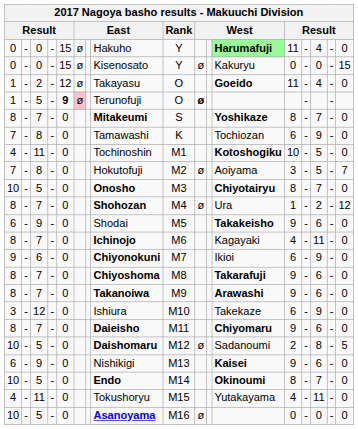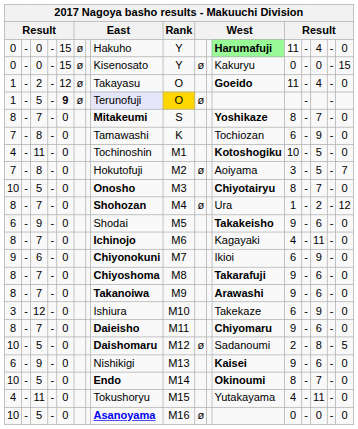1 / 5 | column 6: pink background -> no background
1 / 5 | column 8: no background -> lavender background
1 / 5 | Rank: no background -> gold background
1 / 5 | column 10: bold -> normal
